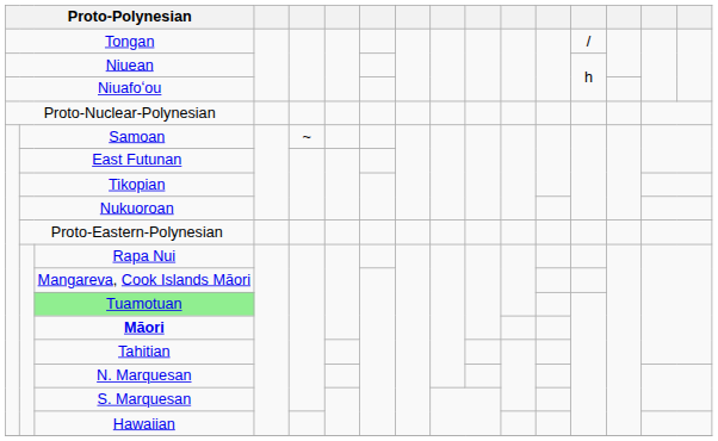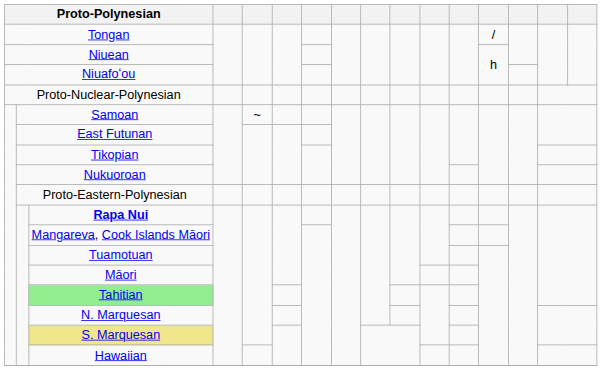Rapa Nui | column 3: normal -> bold
Tuamotuan | column 3: lightgreen background -> no background
Māori | column 3: bold -> normal
Tahitian | column 3: no background -> lightgreen background
S. Marquesan | column 3: no background -> khaki background
